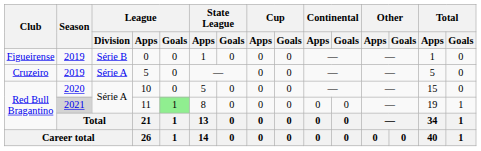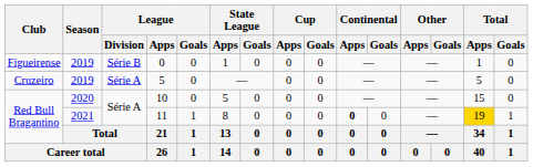11 | Season: lightgrey background -> no background
11 | League / Goals: lightgreen background -> no background
11 | Continental / Apps: normal -> bold
11 | Total / Apps: no background -> gold background
